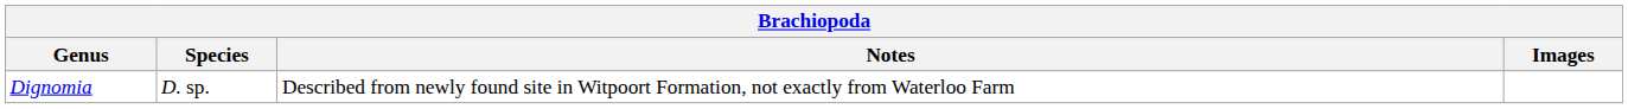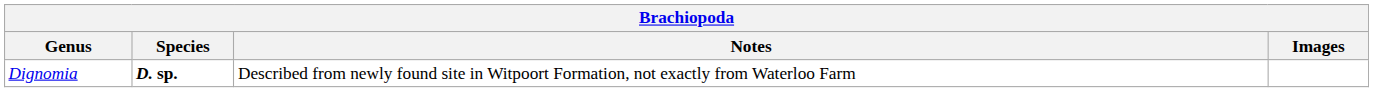Dignomia | Species: normal -> bold
